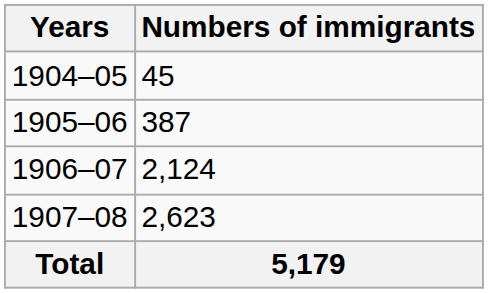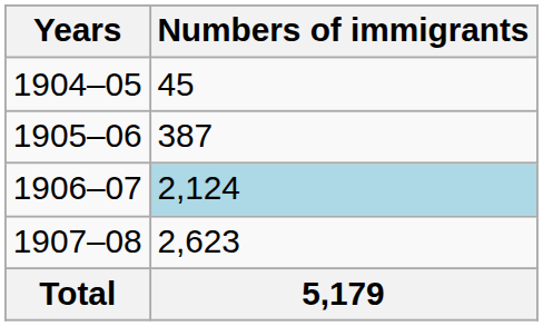1906–07 | Numbers of immigrants: no background -> lightblue background
